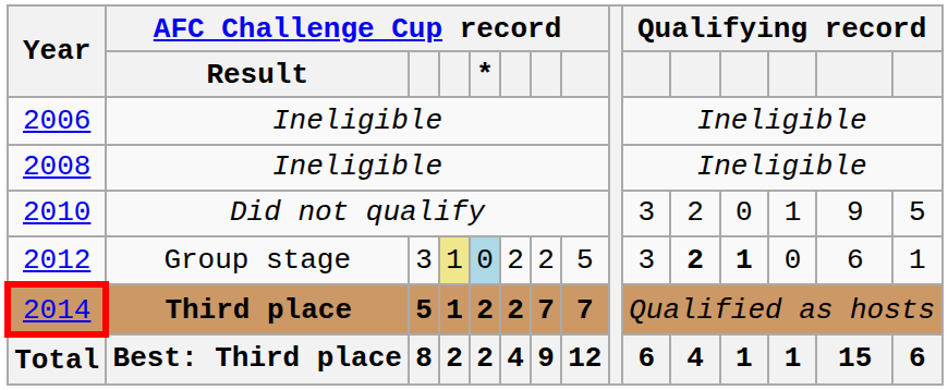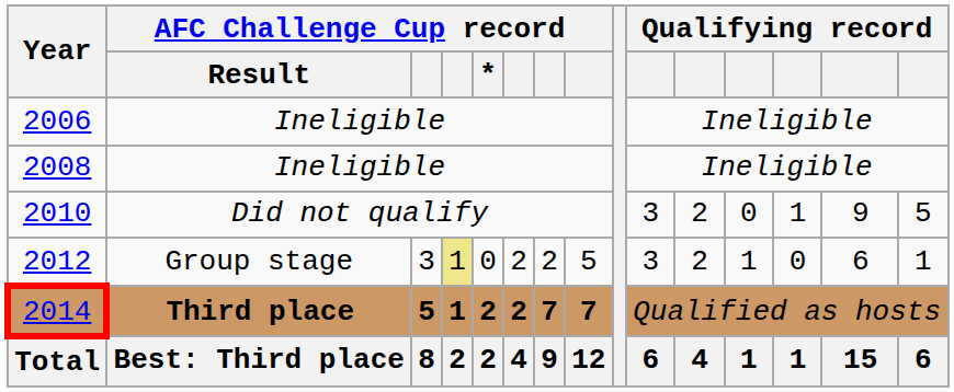2012 | AFC Challenge Cup record / *: lightblue background -> no background
2012 | column 11: bold -> normal
2012 | column 12: bold -> normal
